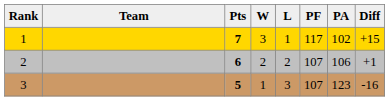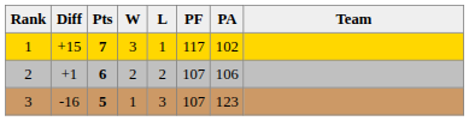columns swapped: Team <-> Diff
